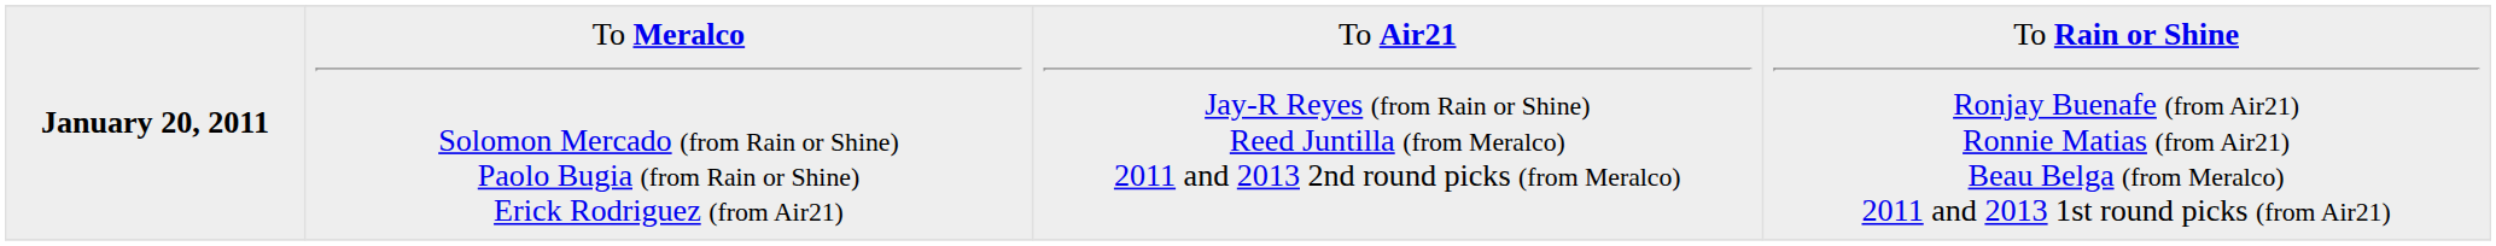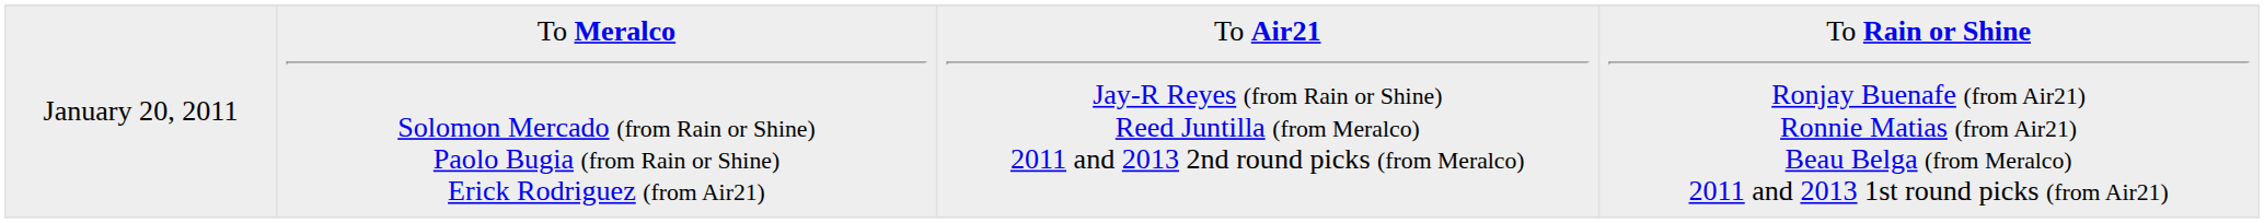January 20, 2011 | column 1: bold -> normal
